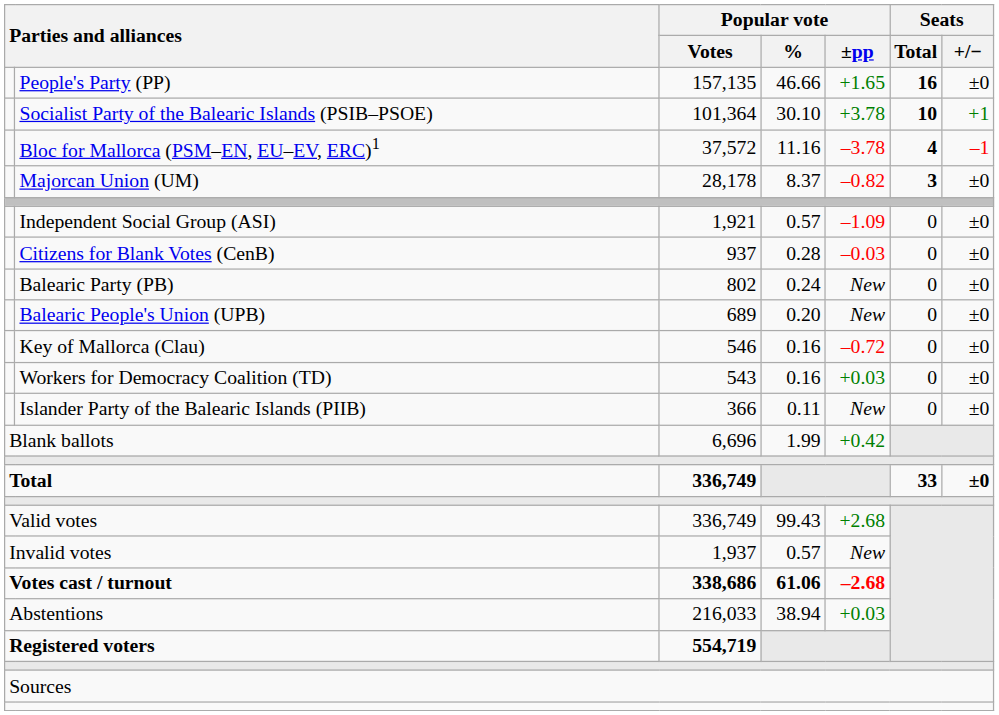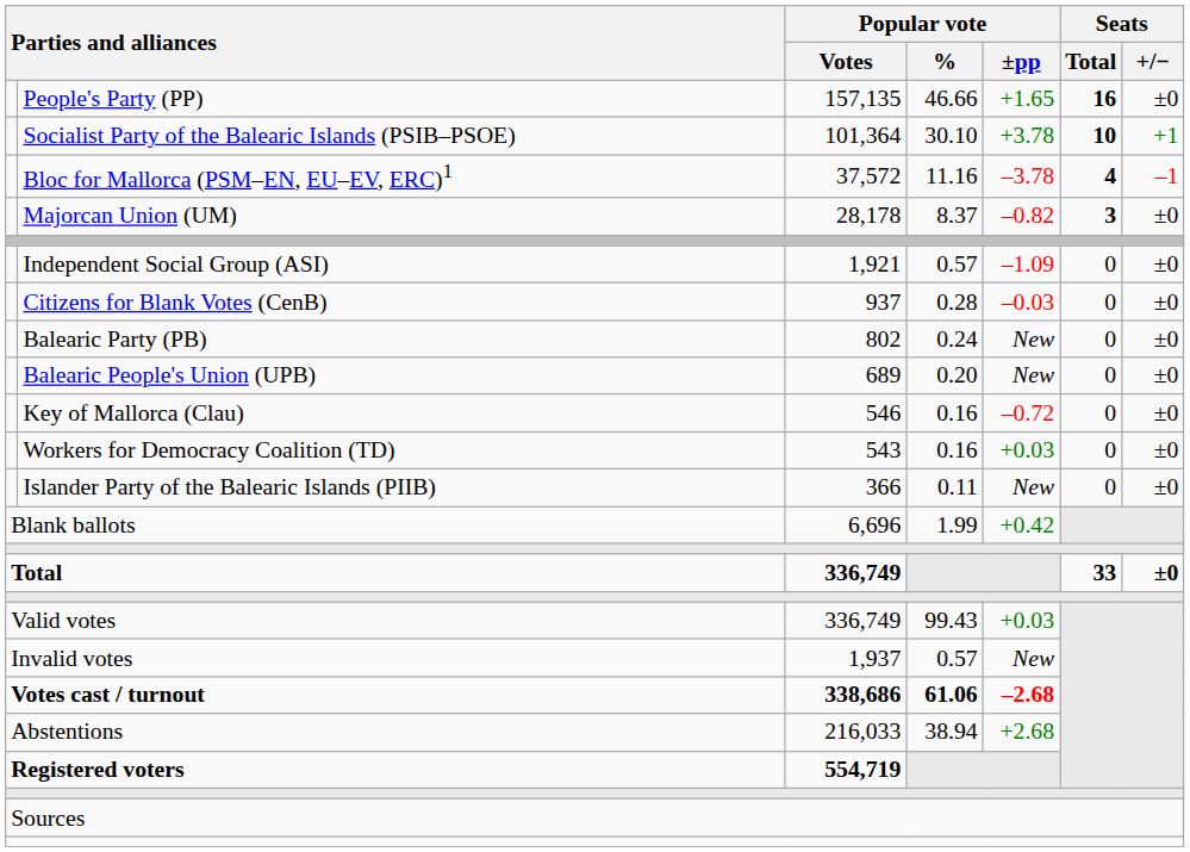Valid votes | Popular vote / ±pp: +2.68 -> +0.03
Abstentions | Popular vote / ±pp: +0.03 -> +2.68
